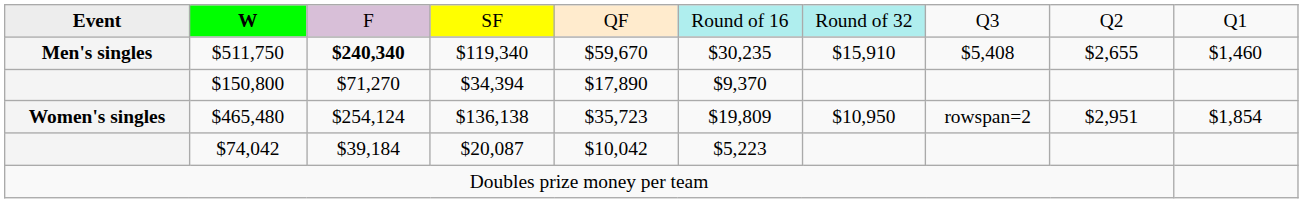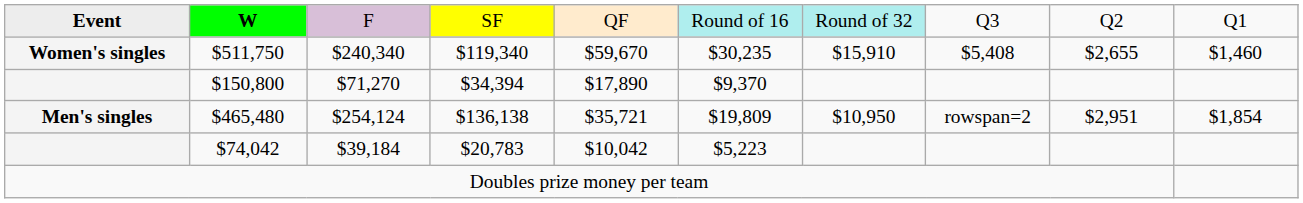$511,750 | column 1: Men's singles -> Women's singles
$511,750 | column 3: bold -> normal
$465,480 | column 1: Women's singles -> Men's singles
$465,480 | column 5: $35,723 -> $35,721
$74,042 | column 4: $20,087 -> $20,783
